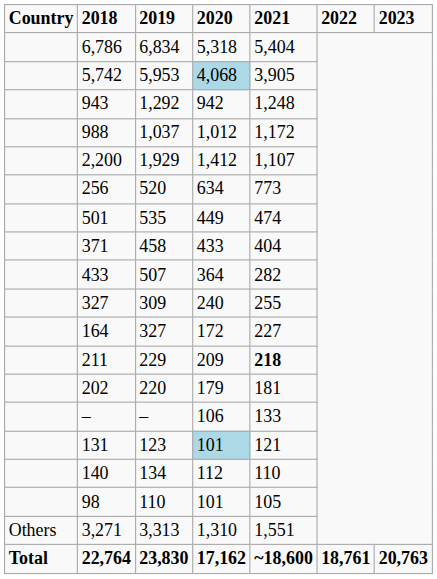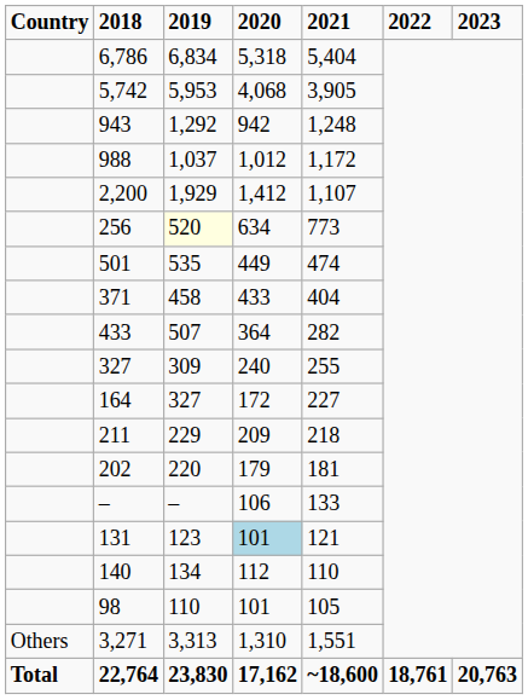5,742 | 2020: lightblue background -> no background
256 | 2019: no background -> lightyellow background
211 | 2021: bold -> normal
